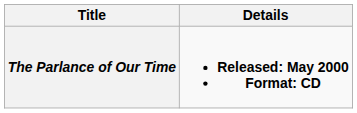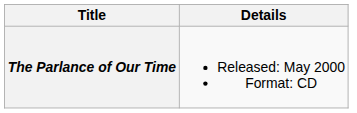The Parlance of Our Time | Details: bold -> normal
